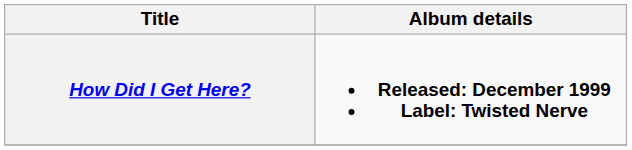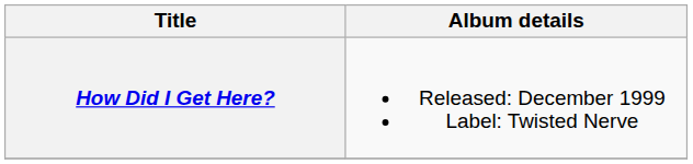How Did I Get Here? | Album details: bold -> normal
